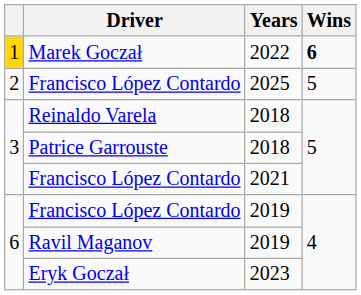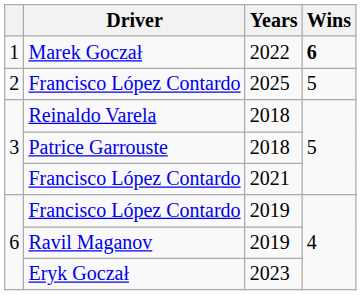Marek Goczał | column 1: gold background -> no background
